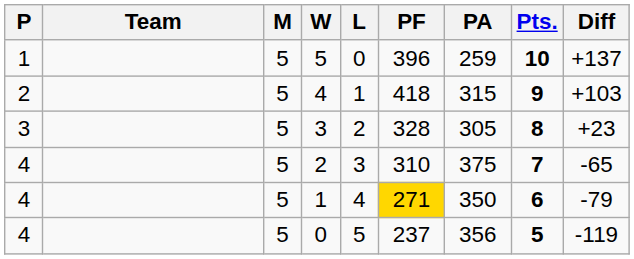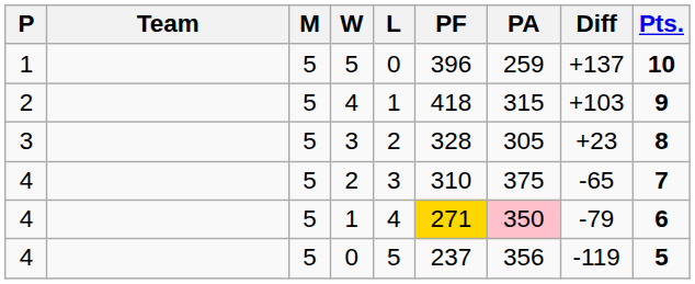columns swapped: Diff <-> Pts.
row 6 | PA: no background -> pink background
